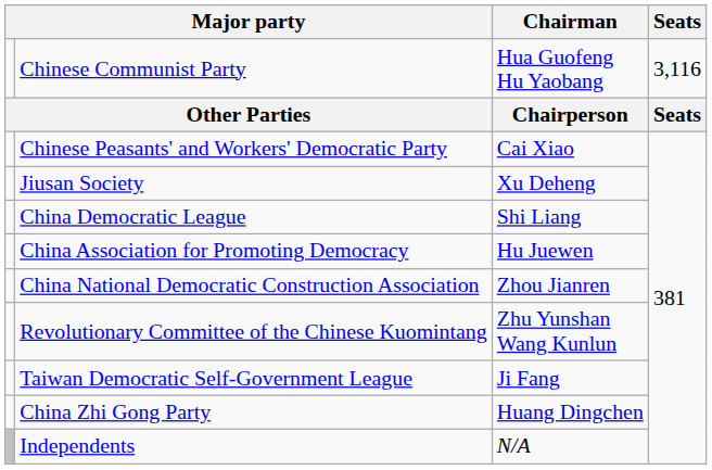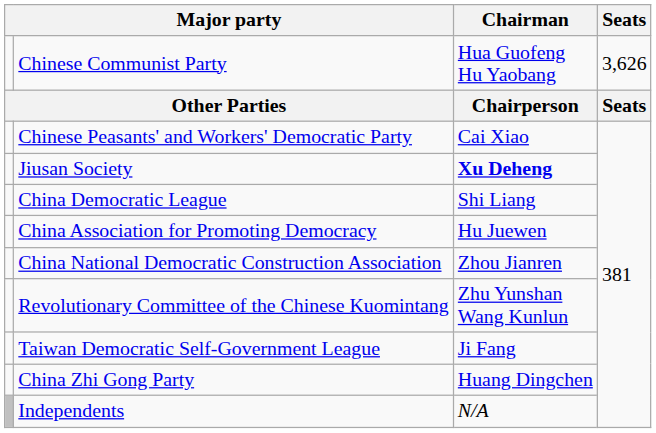Chinese Communist Party | Seats: 3,116 -> 3,626
Jiusan Society | Chairman: normal -> bold
